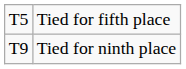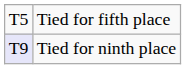Tied for ninth place | column 1: no background -> lavender background
